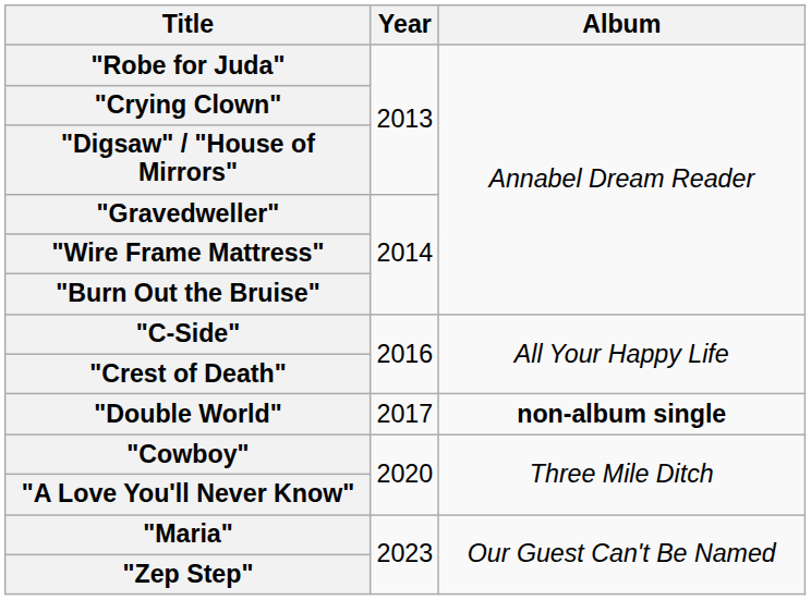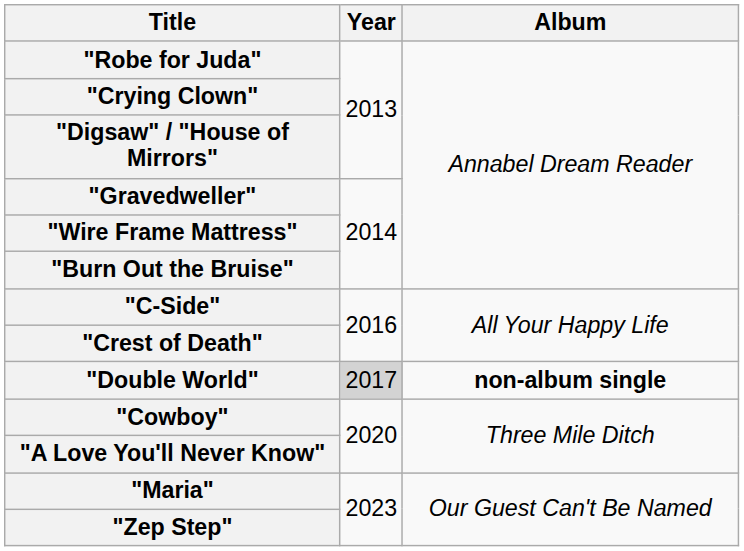"Double World" | Year: no background -> lightgrey background
